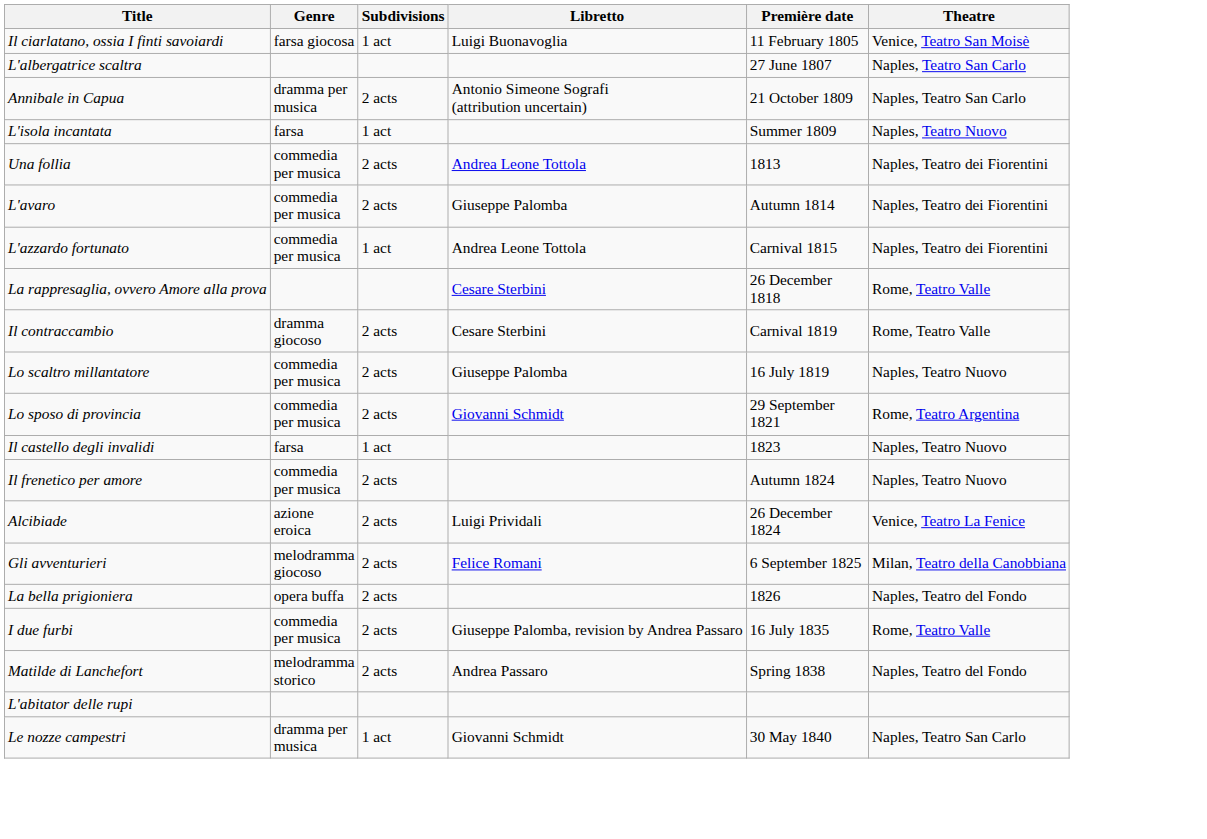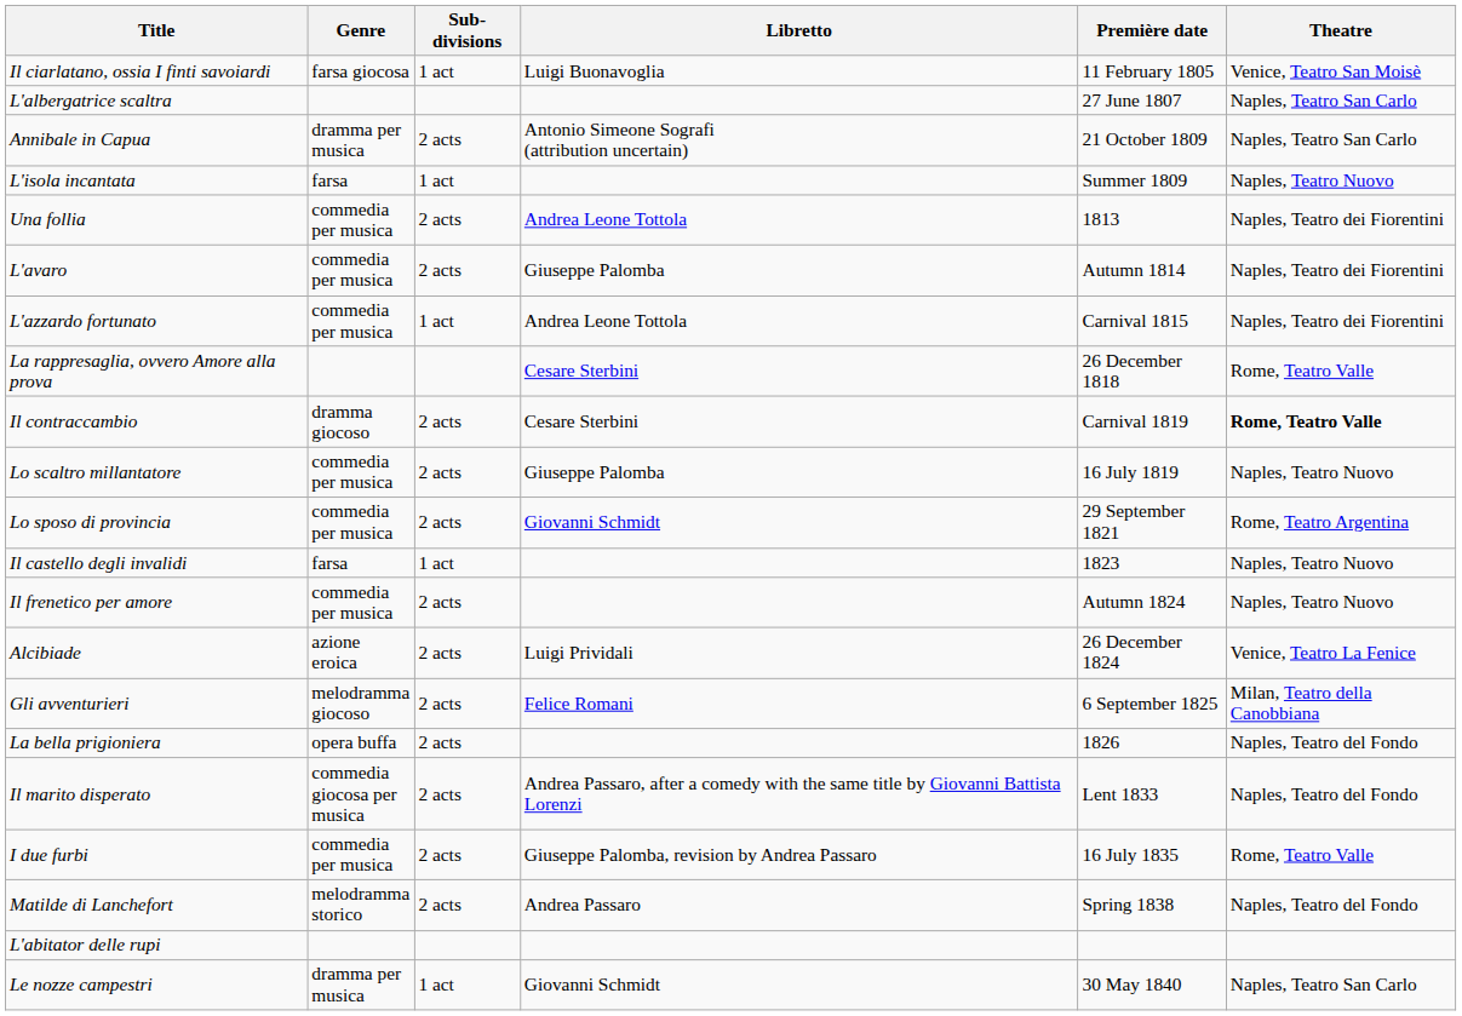Il contraccambio | Theatre: normal -> bold
+ row: Il marito disperato | commedia giocosa per musica | 2 acts | Andrea Passaro, after a comedy with the same title by Giovanni Battista Lorenzi | Lent 1833 | Naples, Teatro del Fondo
